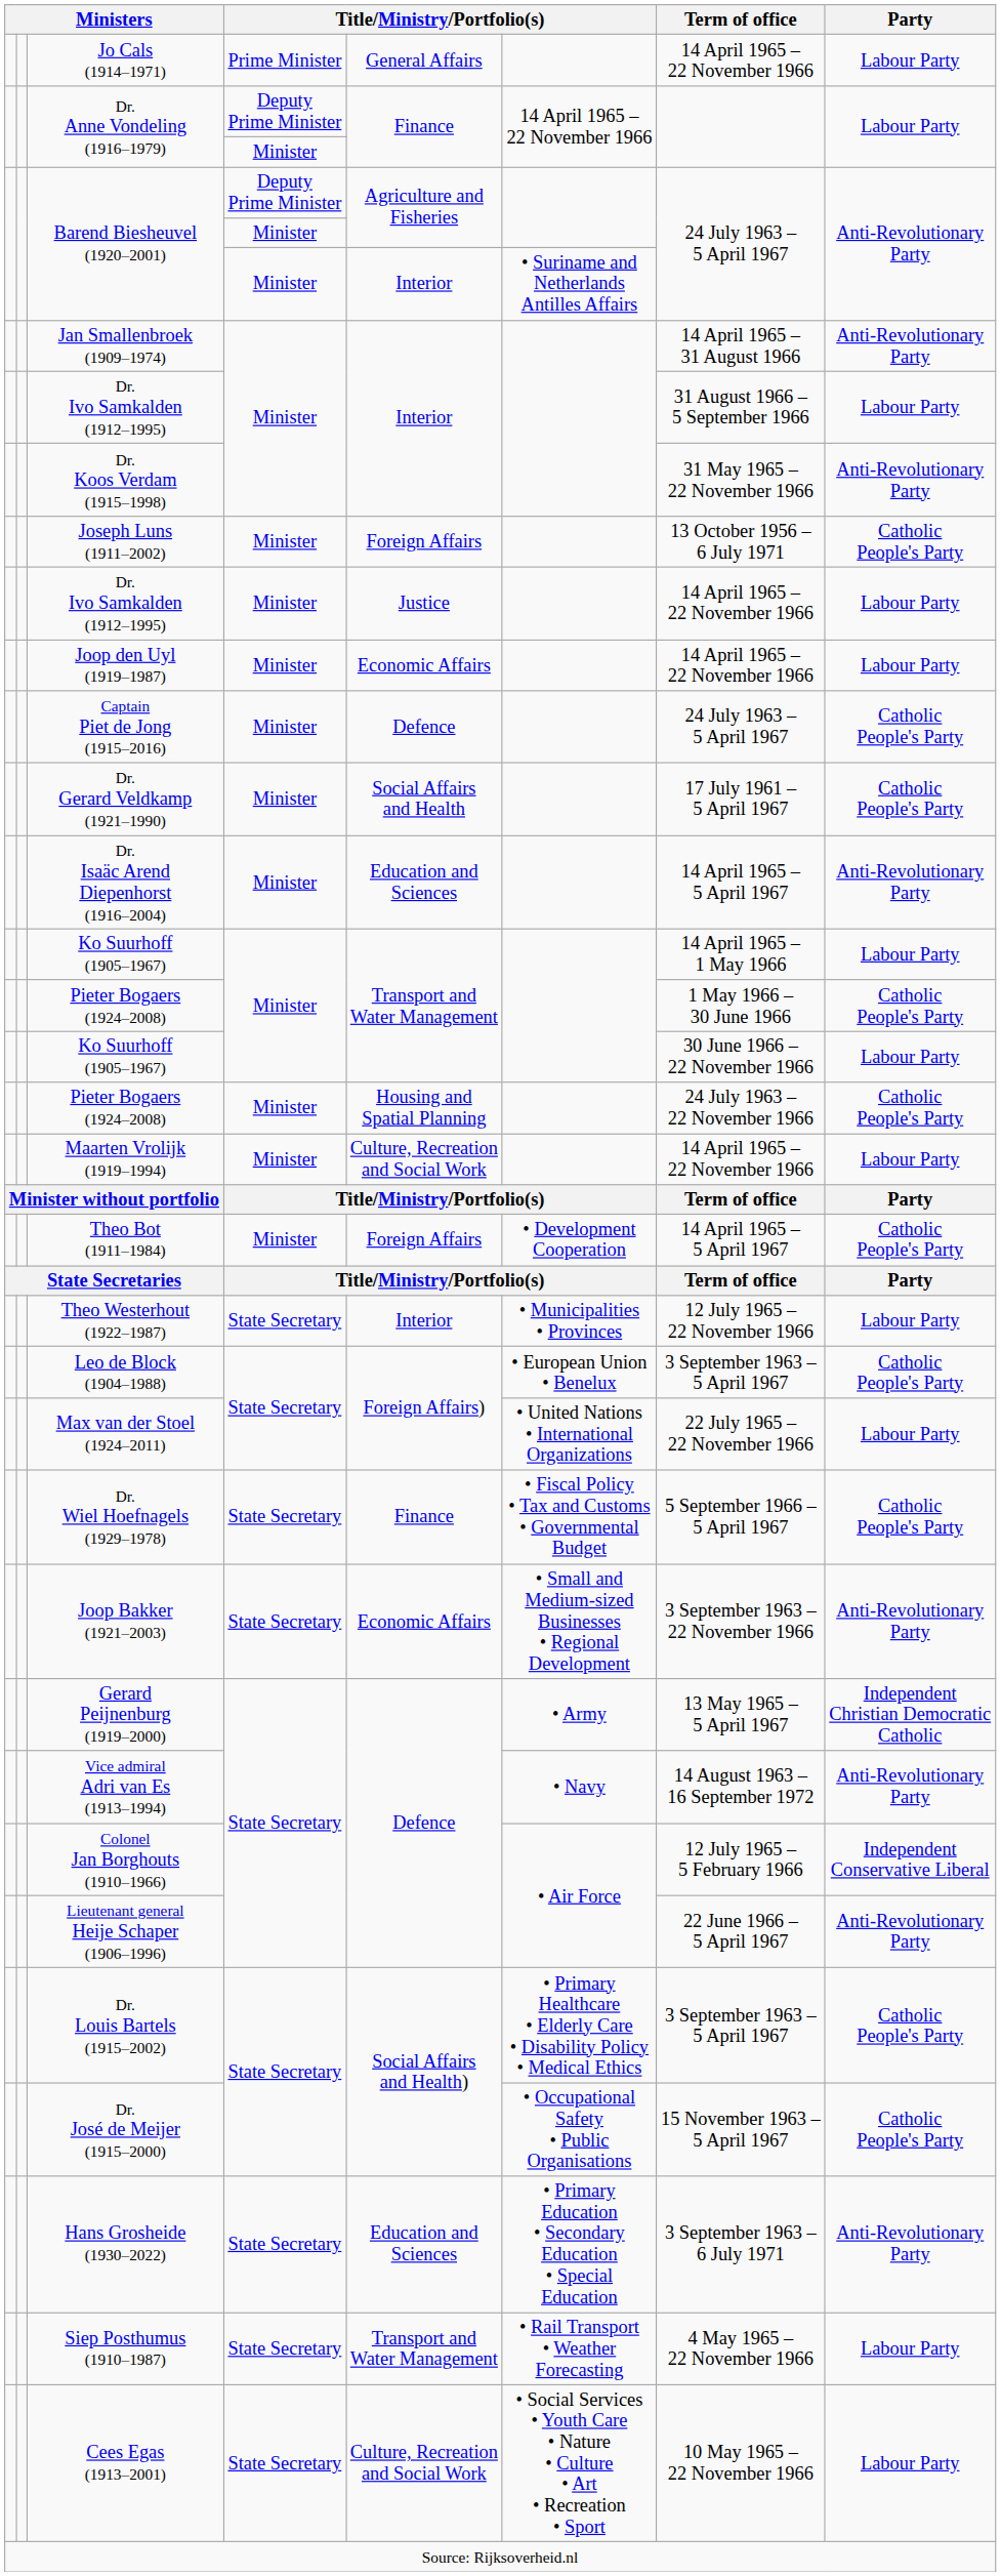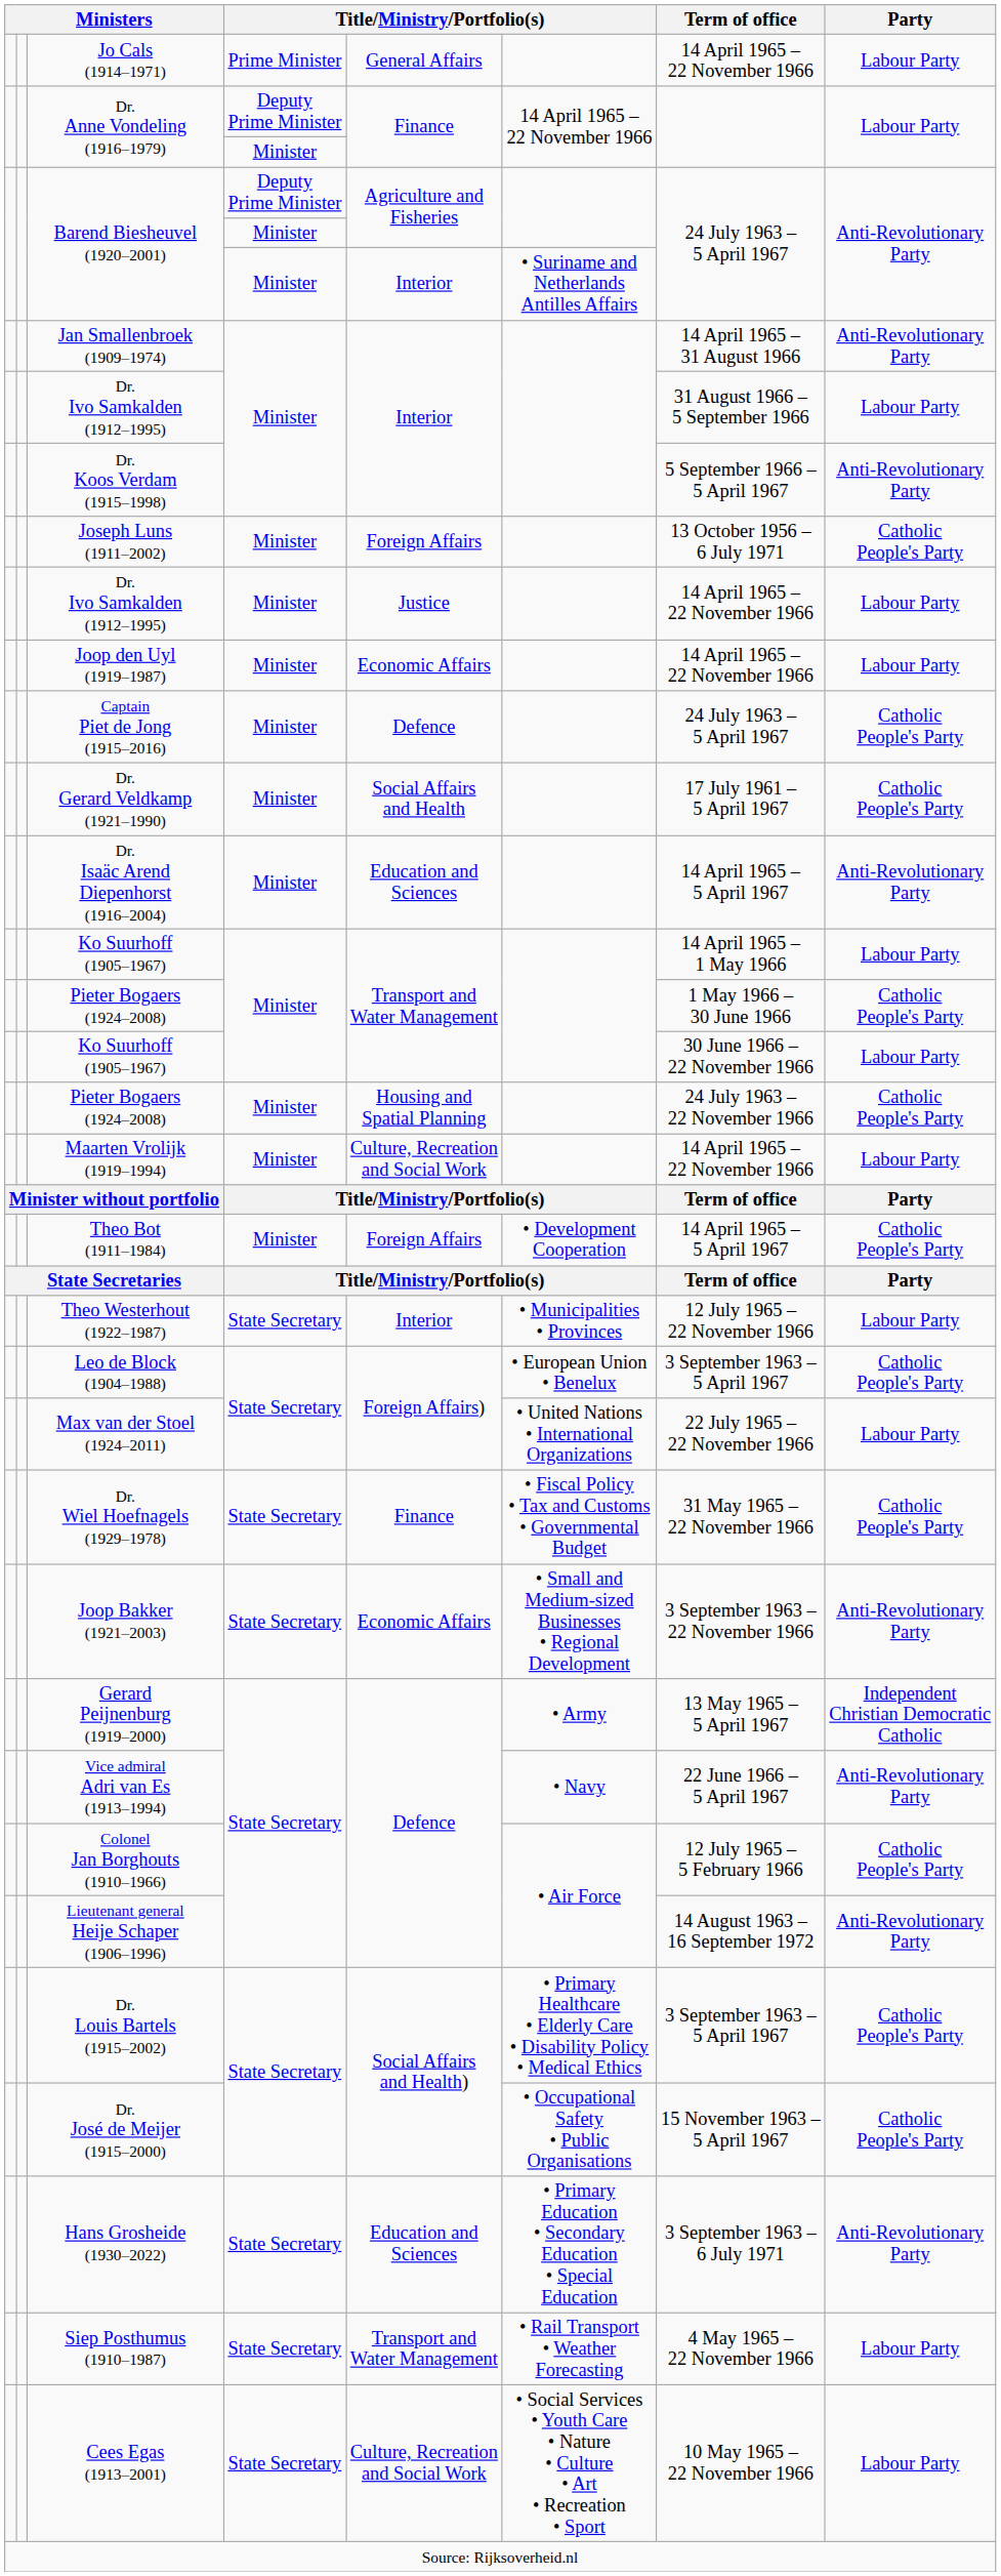Dr. Koos Verdam (1915–1998) | Term of office: 31 May 1965 – 22 November 1966 -> 5 September 1966 – 5 April 1967
Dr. Wiel Hoefnagels (1929–1978) | Term of office: 5 September 1966 – 5 April 1967 -> 31 May 1965 – 22 November 1966
Vice admiral Adri van Es (1913–1994) | Term of office: 14 August 1963 – 16 September 1972 -> 22 June 1966 – 5 April 1967
Colonel Jan Borghouts (1910–1966) | Party: Independent Conservative Liberal -> Catholic People's Party
Lieutenant general Heije Schaper (1906–1996) | Term of office: 22 June 1966 – 5 April 1967 -> 14 August 1963 – 16 September 1972
